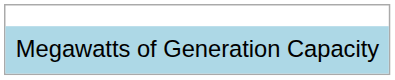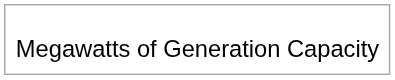row 1 | column 1: lightblue background -> no background
